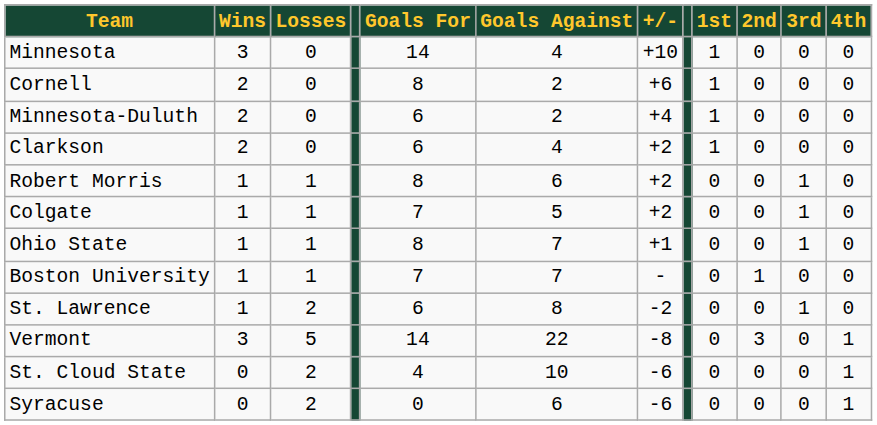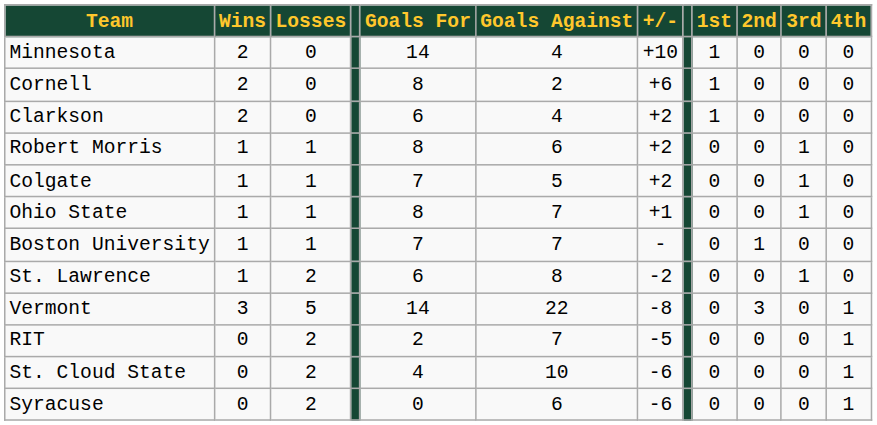Minnesota | Wins: 3 -> 2
- row: Minnesota-Duluth | 2 | 0 | 6 | 2 | +4 | 1 | 0 | 0 | 0
+ row: RIT | 0 | 2 | 2 | 7 | -5 | 0 | 0 | 0 | 1
